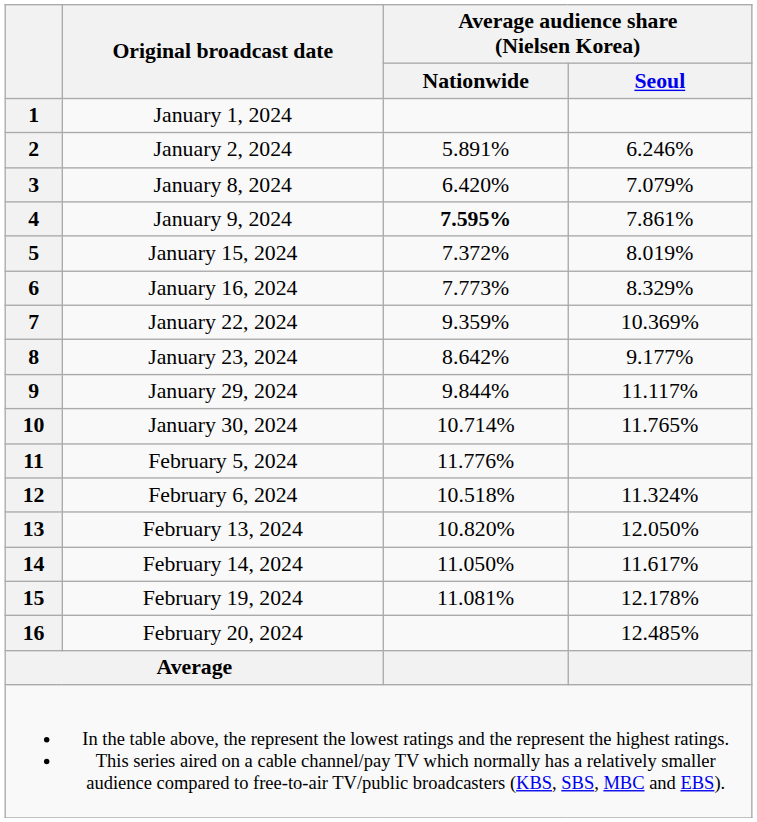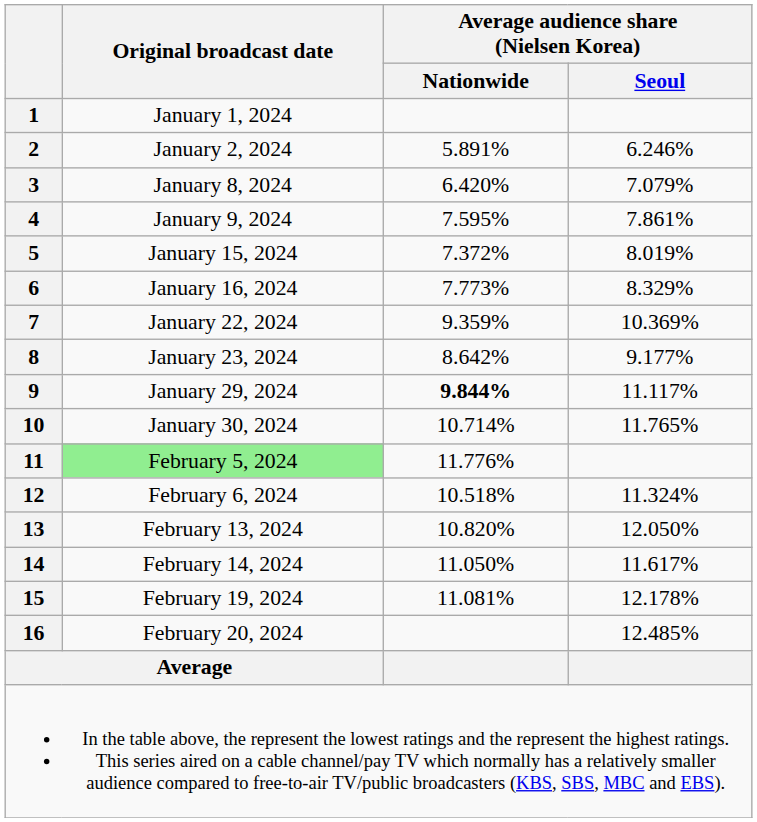4 | Average audience share (Nielsen Korea) / Nationwide: bold -> normal
9 | Average audience share (Nielsen Korea) / Nationwide: normal -> bold
11 | Original broadcast date: no background -> lightgreen background
